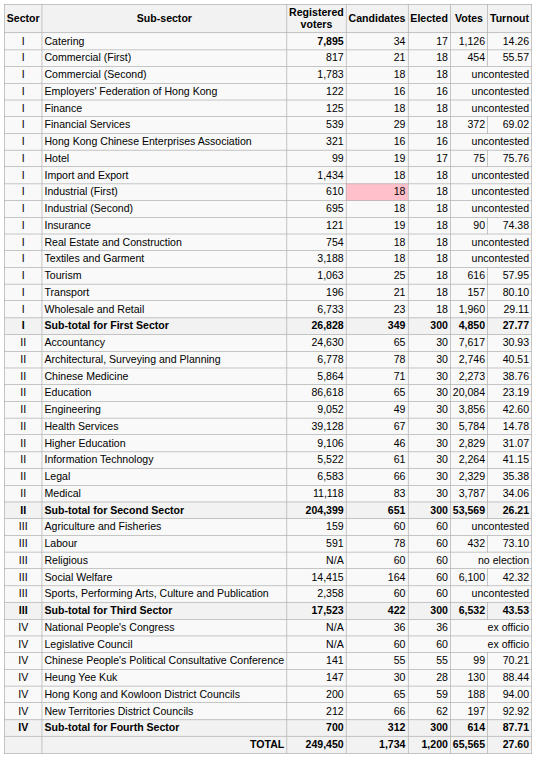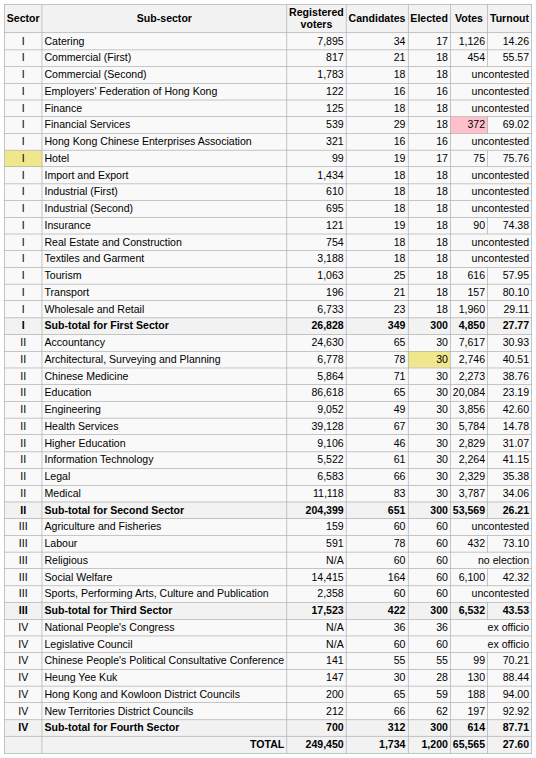Catering | Registered voters: bold -> normal
Financial Services | Votes: no background -> pink background
Hotel | Sector: no background -> khaki background
Industrial (First) | Candidates: pink background -> no background
Architectural, Surveying and Planning | Elected: no background -> khaki background
